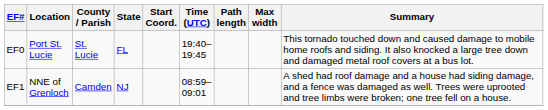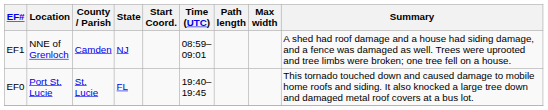rows swapped: EF1 <-> EF0
